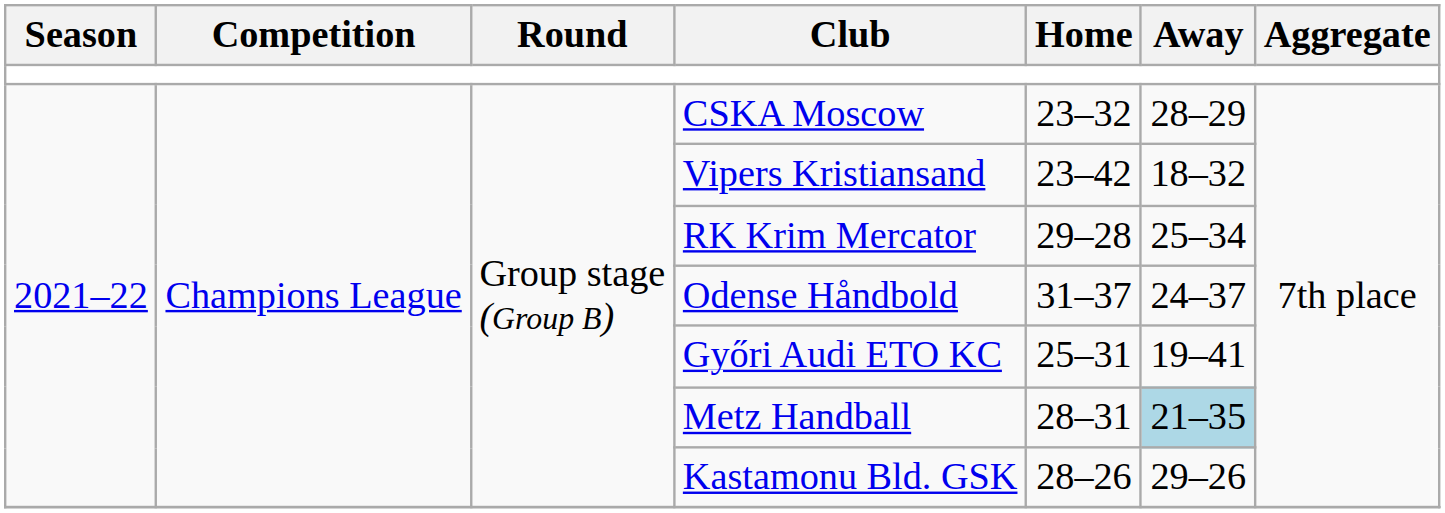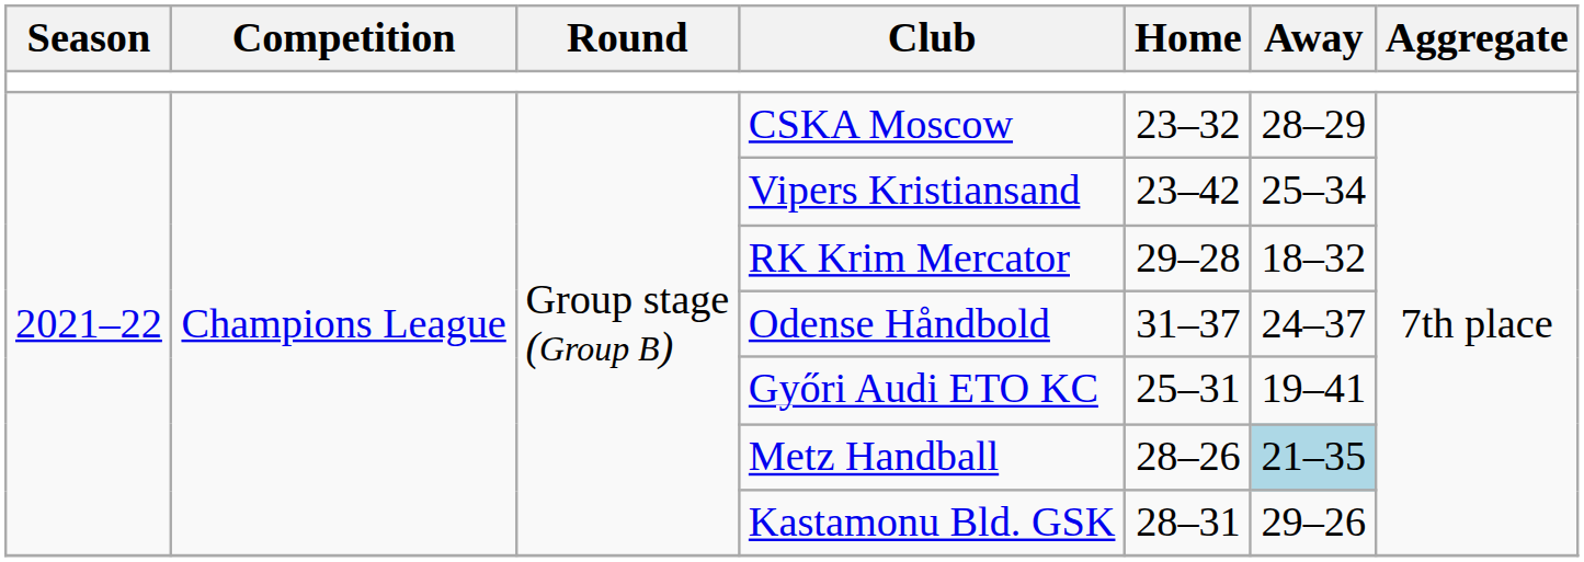Vipers Kristiansand | Away: 18–32 -> 25–34
RK Krim Mercator | Away: 25–34 -> 18–32
Metz Handball | Home: 28–31 -> 28–26
Kastamonu Bld. GSK | Home: 28–26 -> 28–31
